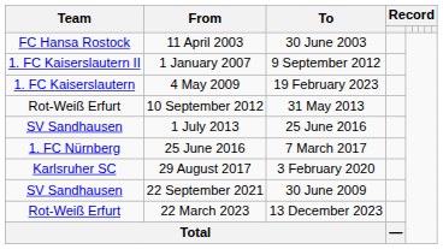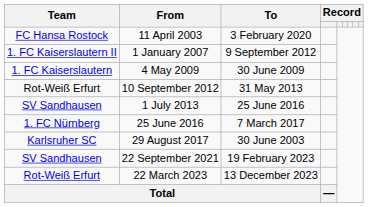11 April 2003 | To: 30 June 2003 -> 3 February 2020
4 May 2009 | To: 19 February 2023 -> 30 June 2009
29 August 2017 | To: 3 February 2020 -> 30 June 2003
22 September 2021 | To: 30 June 2009 -> 19 February 2023
